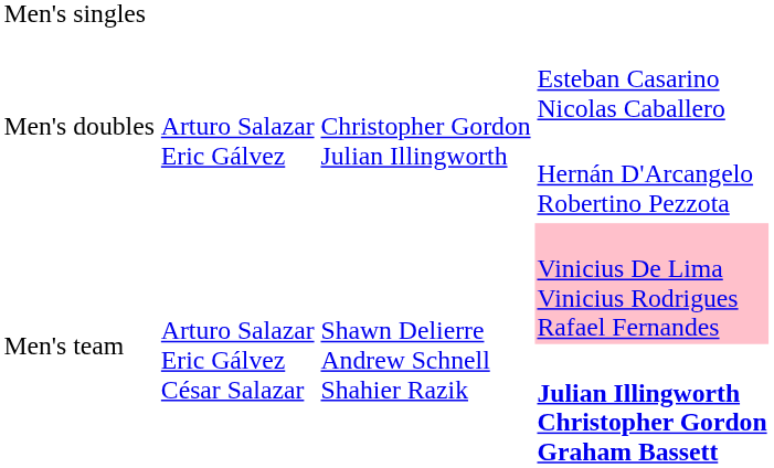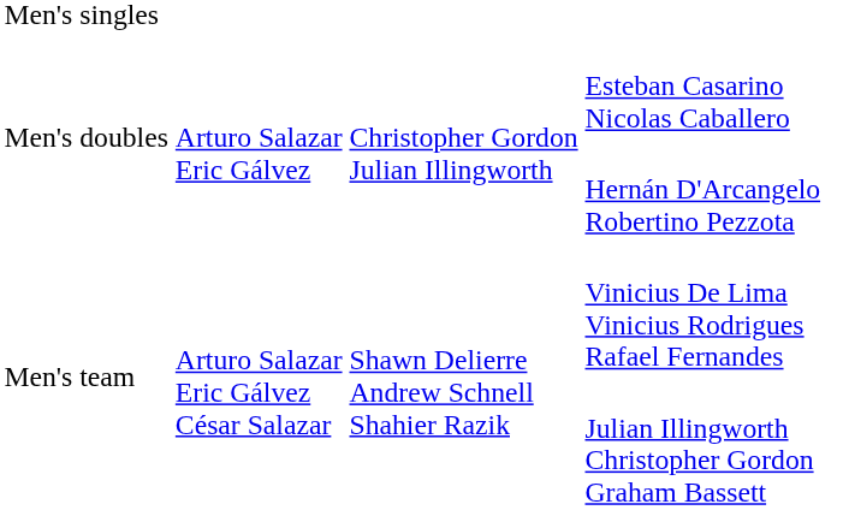Vinicius De Lima Vinicius Rodrigues Rafael Fernandes | column 4: pink background -> no background
Julian Illingworth Christopher Gordon Graham Bassett | column 4: bold -> normal
